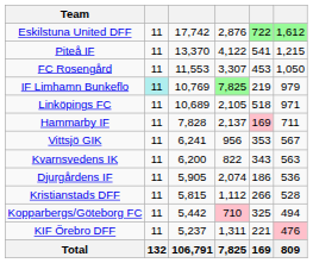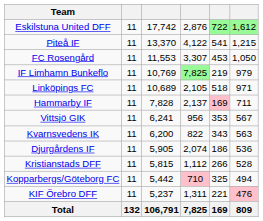IF Limhamn Bunkeflo | column 2: paleturquoise background -> no background
